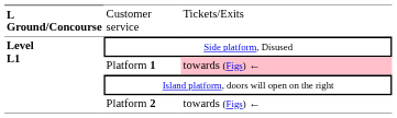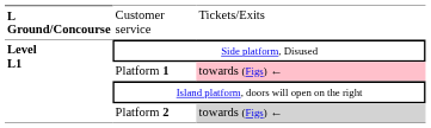Platform 2 | column 3: no background -> lightgrey background
